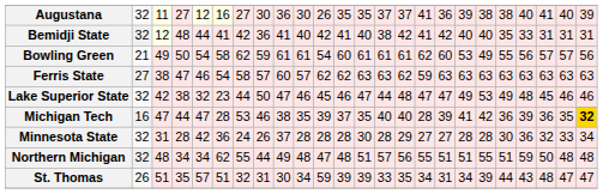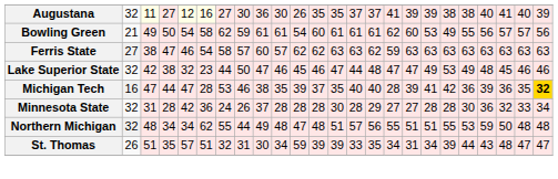Augustana | column 17: 36 -> 39
- row: Bemidji State | 32 | 12 | 48 | 44 | 41 | 42 | 36 | 41 | 40 | 42 | 41 | 40 | 38 | 42 | 41 | 42 | 40 | 40 | 35 | 33 | 31 | 31 | 31
Northern Michigan | column 20: 51 -> 53
